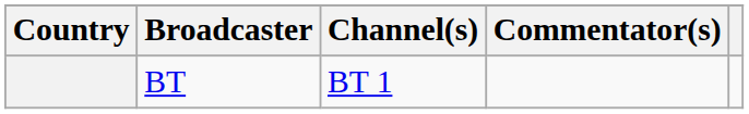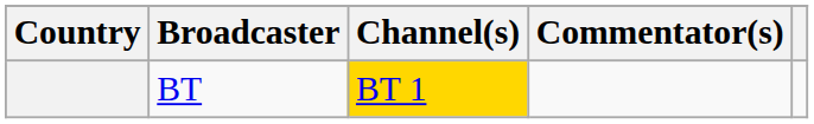BT | Channel(s): no background -> gold background
